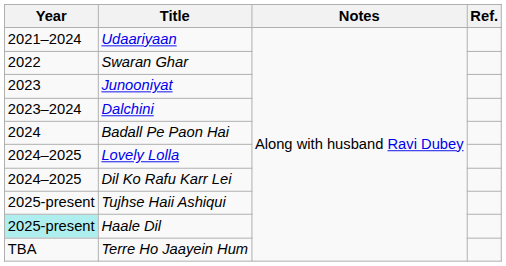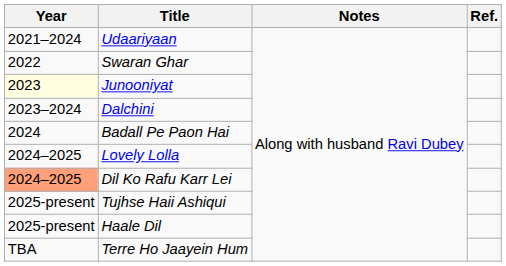Junooniyat | Year: no background -> lightyellow background
Dil Ko Rafu Karr Lei | Year: no background -> lightsalmon background
Haale Dil | Year: paleturquoise background -> no background
